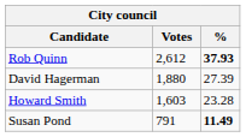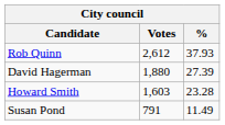Rob Quinn | %: bold -> normal
Susan Pond | %: bold -> normal
